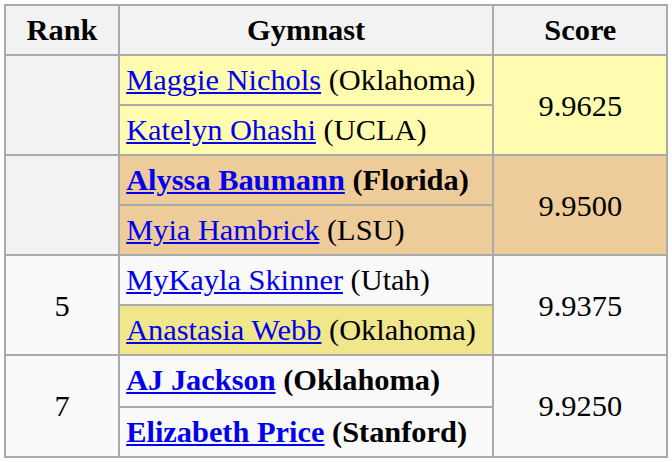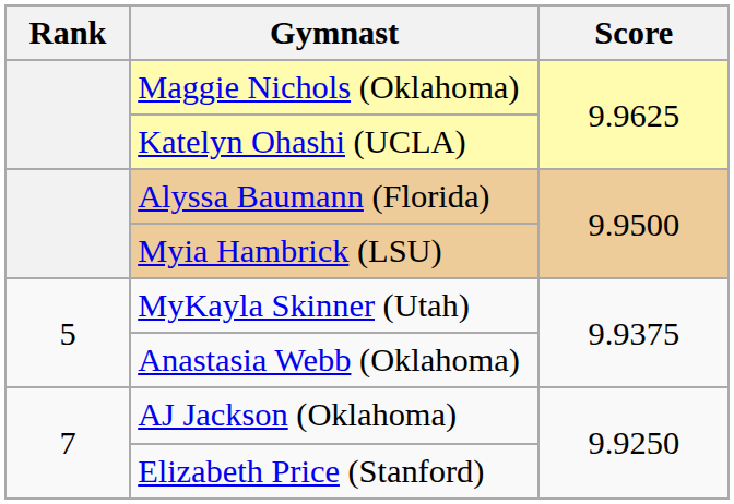Alyssa Baumann (Florida) | Gymnast: bold -> normal
Anastasia Webb (Oklahoma) | Gymnast: khaki background -> no background
AJ Jackson (Oklahoma) | Gymnast: bold -> normal
Elizabeth Price (Stanford) | Gymnast: bold -> normal
